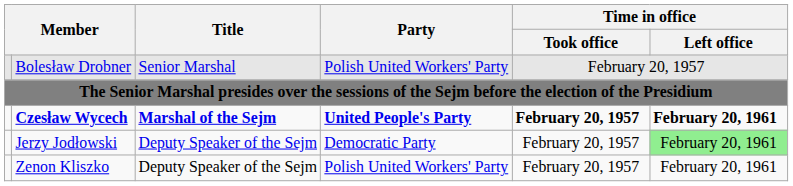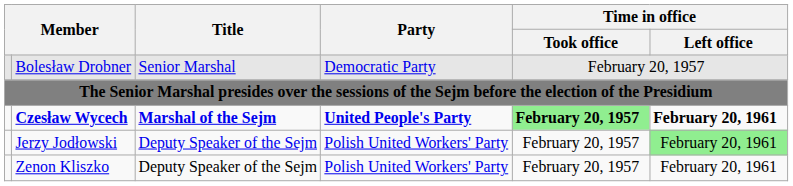Bolesław Drobner | Party: Polish United Workers' Party -> Democratic Party
Czesław Wycech | Time in office / Took office: no background -> lightgreen background
Jerzy Jodłowski | Party: Democratic Party -> Polish United Workers' Party
